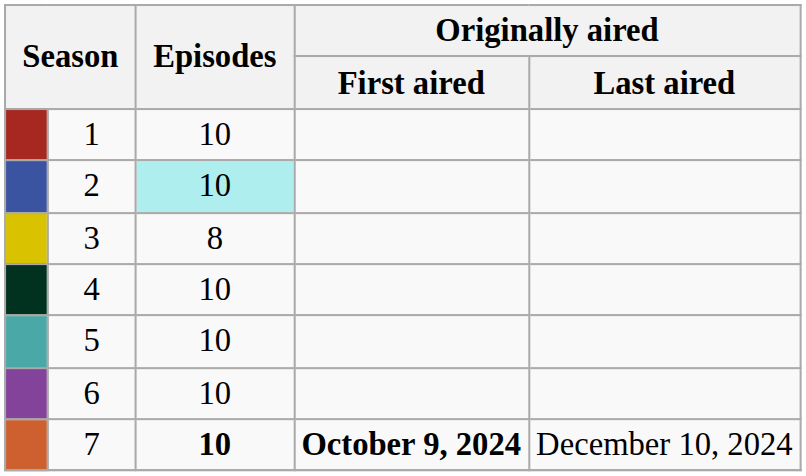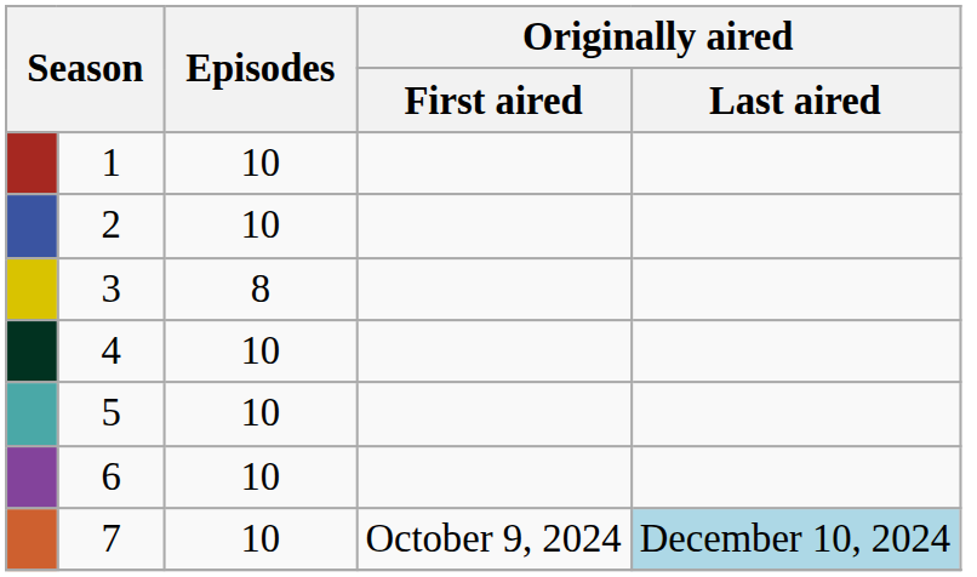2 | Episodes: paleturquoise background -> no background
7 | Episodes: bold -> normal
7 | Originally aired / First aired: bold -> normal
7 | Originally aired / Last aired: no background -> lightblue background
